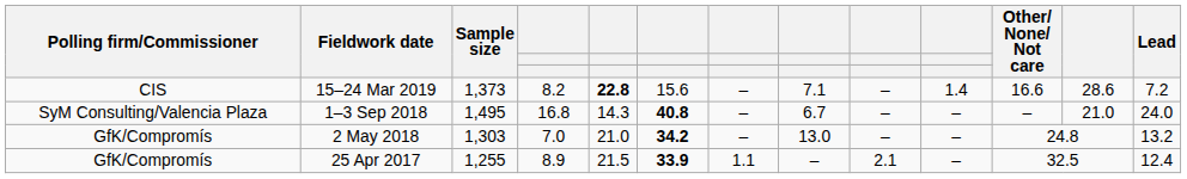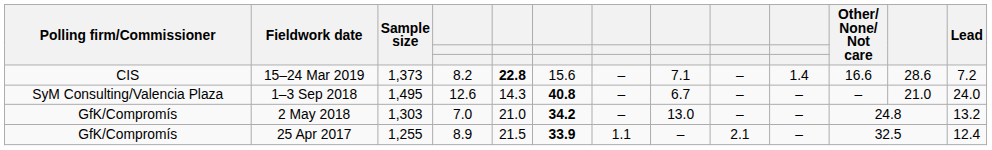1–3 Sep 2018 | column 4: 16.8 -> 12.6
